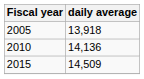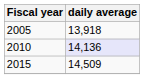2010 | daily average: no background -> lavender background
